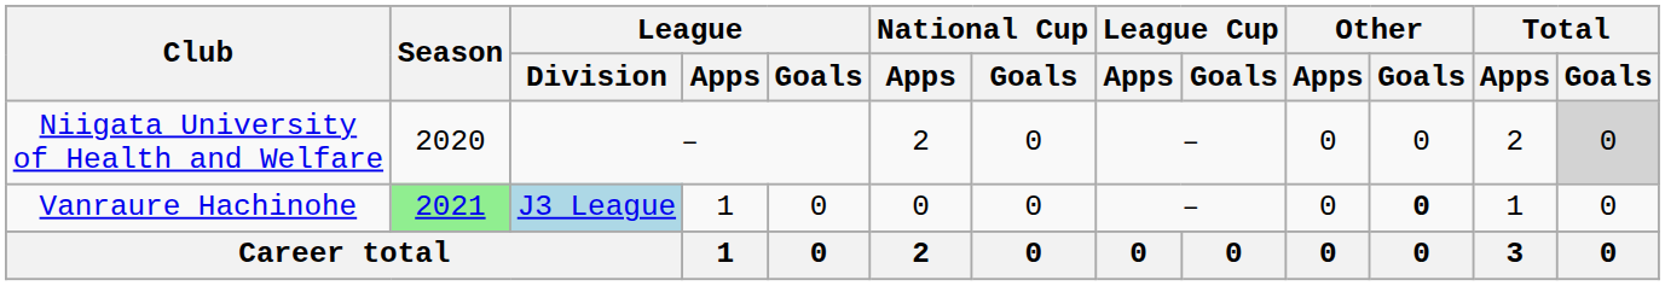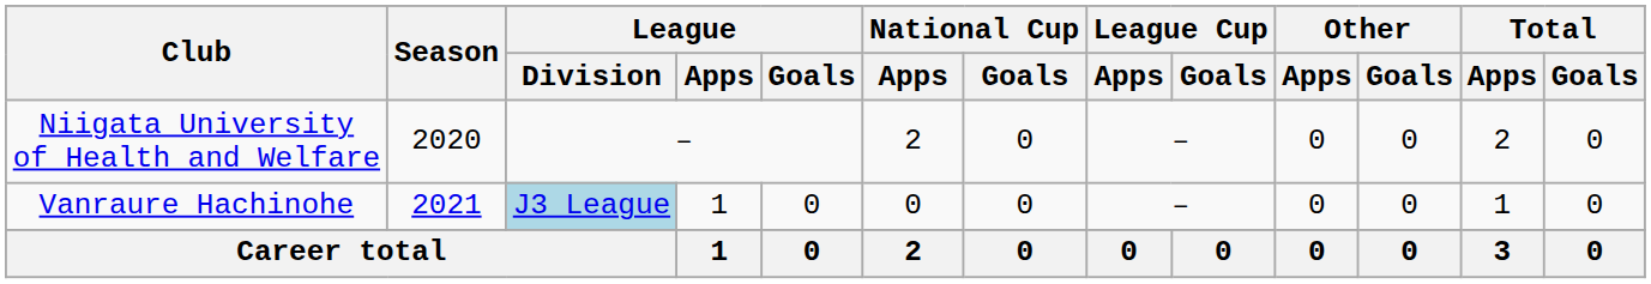Niigata University of Health and Welfare | Total / Goals: lightgrey background -> no background
Vanraure Hachinohe | Season: lightgreen background -> no background
Vanraure Hachinohe | Other / Goals: bold -> normal
